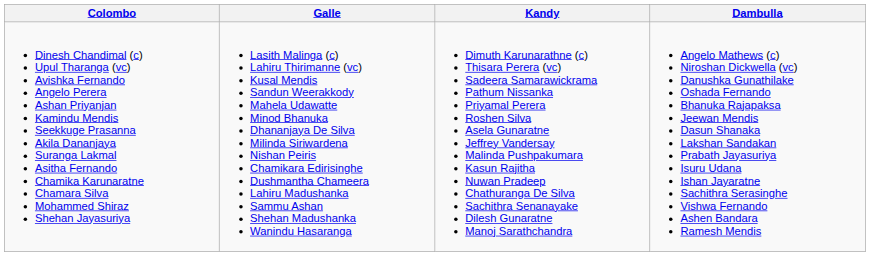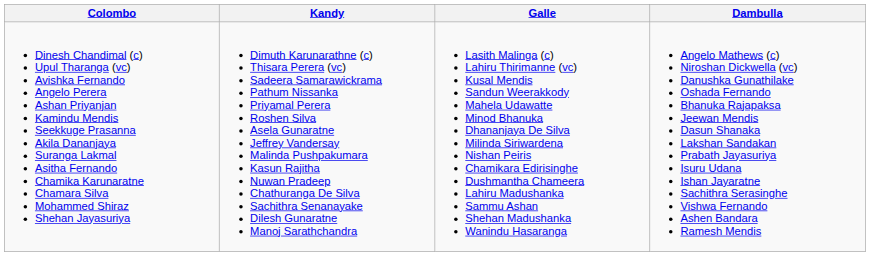columns swapped: Galle <-> Kandy
